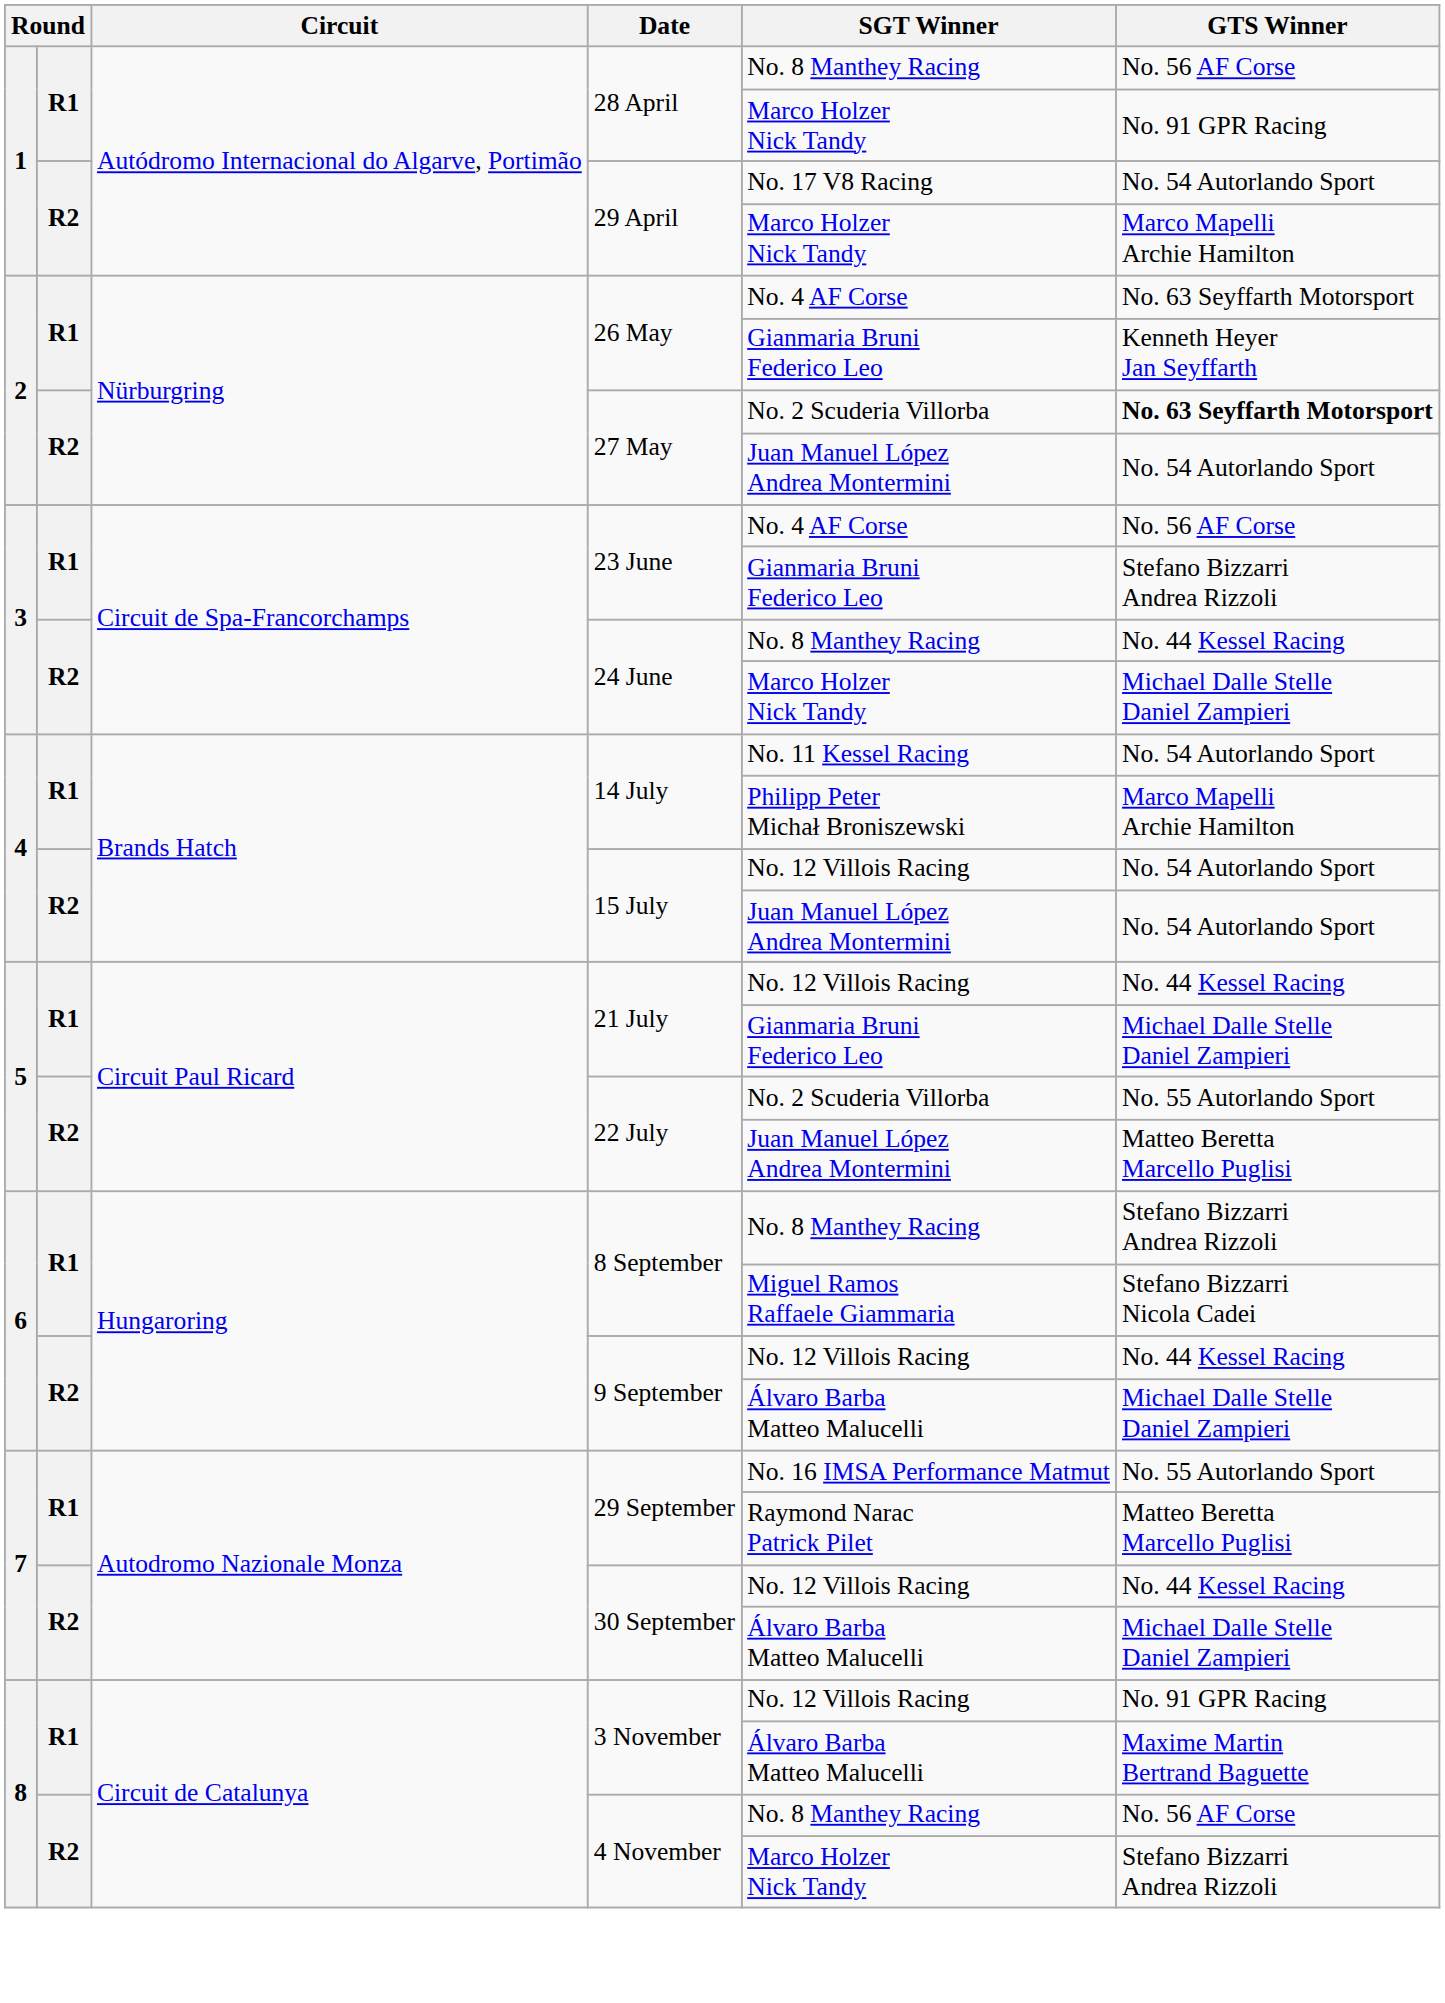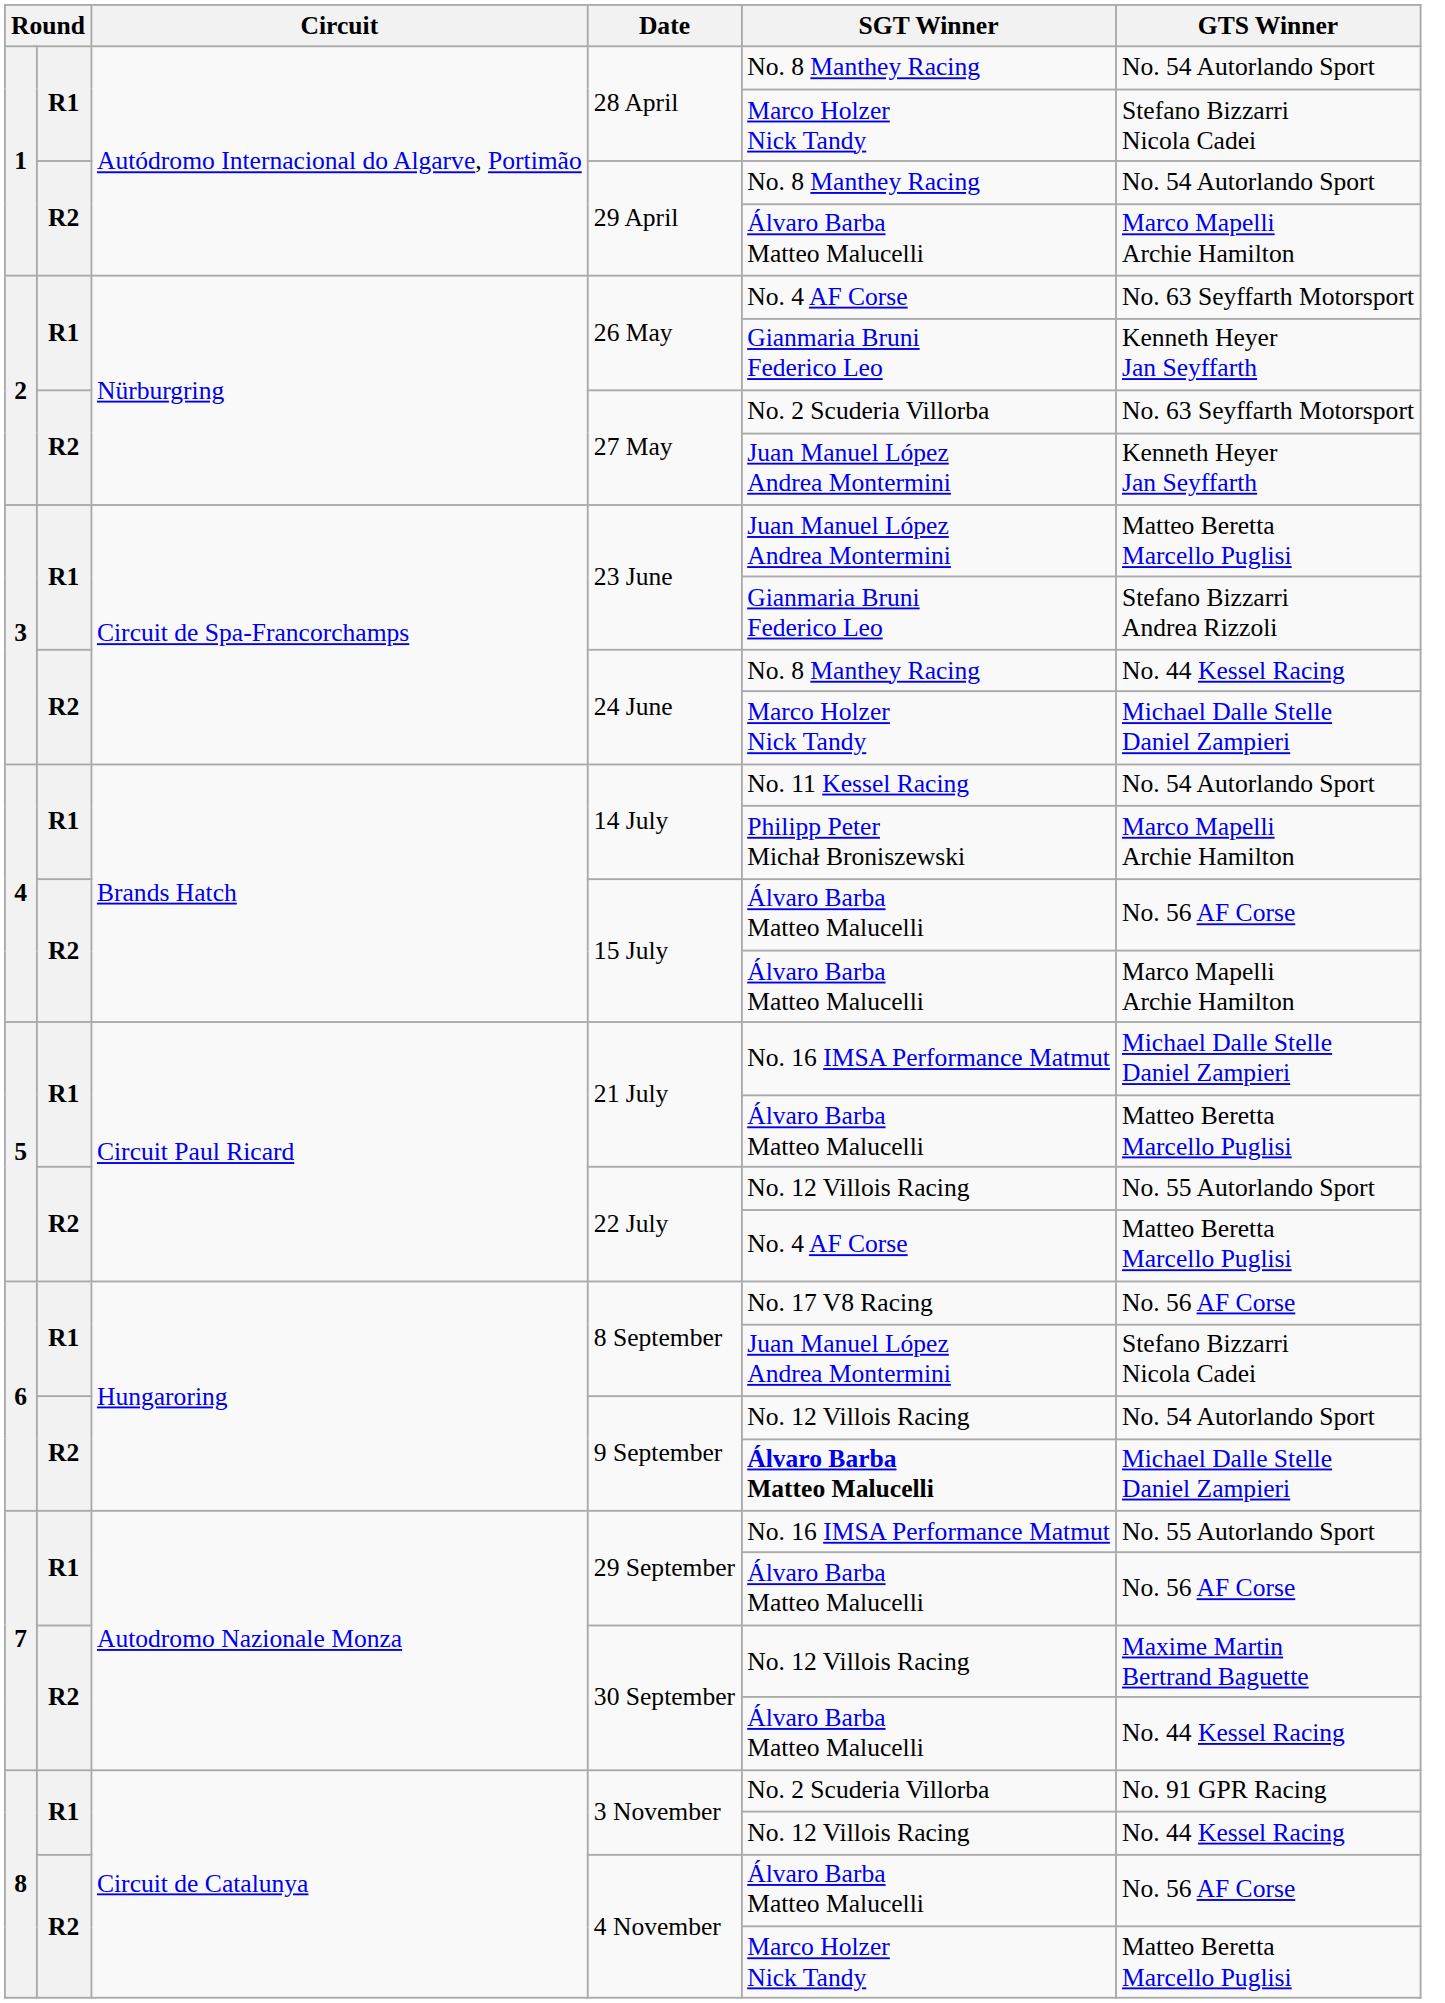row 2 | GTS Winner: No. 56 AF Corse -> No. 54 Autorlando Sport
row 3 | GTS Winner: No. 91 GPR Racing -> Stefano Bizzarri Nicola Cadei
row 4 | SGT Winner: No. 17 V8 Racing -> No. 8 Manthey Racing
row 5 | SGT Winner: Marco Holzer Nick Tandy -> Álvaro Barba Matteo Malucelli
row 8 | GTS Winner: bold -> normal
row 9 | GTS Winner: No. 54 Autorlando Sport -> Kenneth Heyer Jan Seyffarth
row 10 | SGT Winner: No. 4 AF Corse -> Juan Manuel López Andrea Montermini
row 10 | GTS Winner: No. 56 AF Corse -> Matteo Beretta Marcello Puglisi
row 16 | SGT Winner: No. 12 Villois Racing -> Álvaro Barba Matteo Malucelli
row 16 | GTS Winner: No. 54 Autorlando Sport -> No. 56 AF Corse
row 17 | SGT Winner: Juan Manuel López Andrea Montermini -> Álvaro Barba Matteo Malucelli
row 17 | GTS Winner: No. 54 Autorlando Sport -> Marco Mapelli Archie Hamilton
row 18 | SGT Winner: No. 12 Villois Racing -> No. 16 IMSA Performance Matmut
row 18 | GTS Winner: No. 44 Kessel Racing -> Michael Dalle Stelle Daniel Zampieri
row 19 | SGT Winner: Gianmaria Bruni Federico Leo -> Álvaro Barba Matteo Malucelli
row 19 | GTS Winner: Michael Dalle Stelle Daniel Zampieri -> Matteo Beretta Marcello Puglisi
row 20 | SGT Winner: No. 2 Scuderia Villorba -> No. 12 Villois Racing
row 21 | SGT Winner: Juan Manuel López Andrea Montermini -> No. 4 AF Corse
row 22 | SGT Winner: No. 8 Manthey Racing -> No. 17 V8 Racing
row 22 | GTS Winner: Stefano Bizzarri Andrea Rizzoli -> No. 56 AF Corse
row 23 | SGT Winner: Miguel Ramos Raffaele Giammaria -> Juan Manuel López Andrea Montermini
row 24 | GTS Winner: No. 44 Kessel Racing -> No. 54 Autorlando Sport
row 25 | SGT Winner: normal -> bold
row 27 | SGT Winner: Raymond Narac Patrick Pilet -> Álvaro Barba Matteo Malucelli
row 27 | GTS Winner: Matteo Beretta Marcello Puglisi -> No. 56 AF Corse
row 28 | GTS Winner: No. 44 Kessel Racing -> Maxime Martin Bertrand Baguette
row 29 | GTS Winner: Michael Dalle Stelle Daniel Zampieri -> No. 44 Kessel Racing
row 30 | SGT Winner: No. 12 Villois Racing -> No. 2 Scuderia Villorba
row 31 | SGT Winner: Álvaro Barba Matteo Malucelli -> No. 12 Villois Racing
row 31 | GTS Winner: Maxime Martin Bertrand Baguette -> No. 44 Kessel Racing
row 32 | SGT Winner: No. 8 Manthey Racing -> Álvaro Barba Matteo Malucelli
row 33 | GTS Winner: Stefano Bizzarri Andrea Rizzoli -> Matteo Beretta Marcello Puglisi
